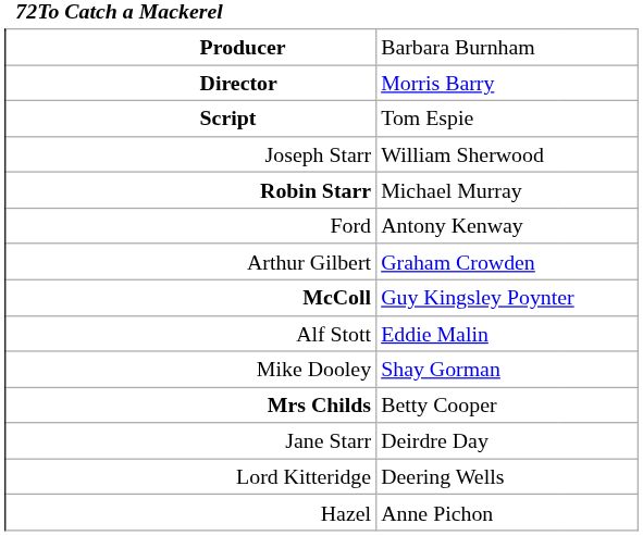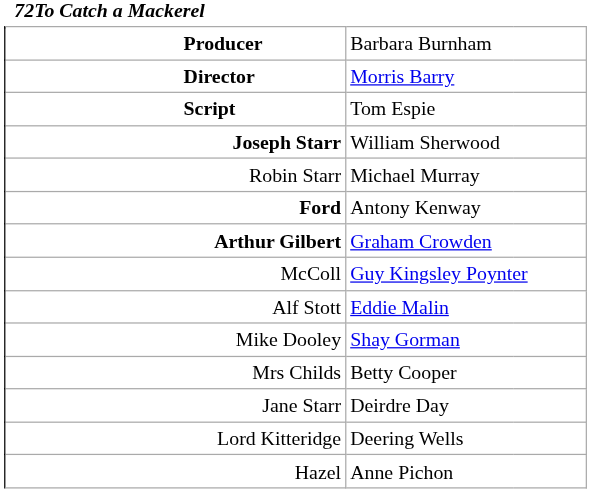Joseph Starr | column 2: normal -> bold
Robin Starr | column 2: bold -> normal
Ford | column 2: normal -> bold
Arthur Gilbert | column 2: normal -> bold
McColl | column 2: bold -> normal
Mrs Childs | column 2: bold -> normal
